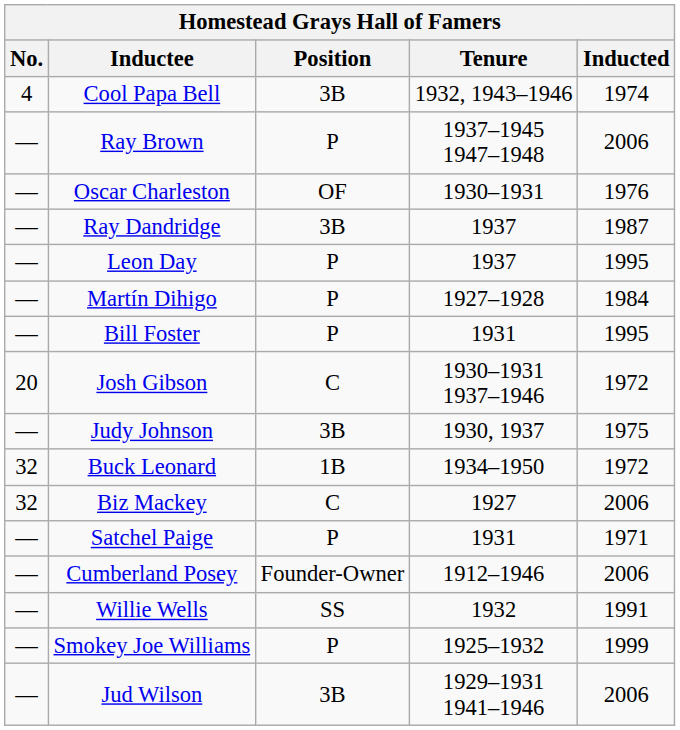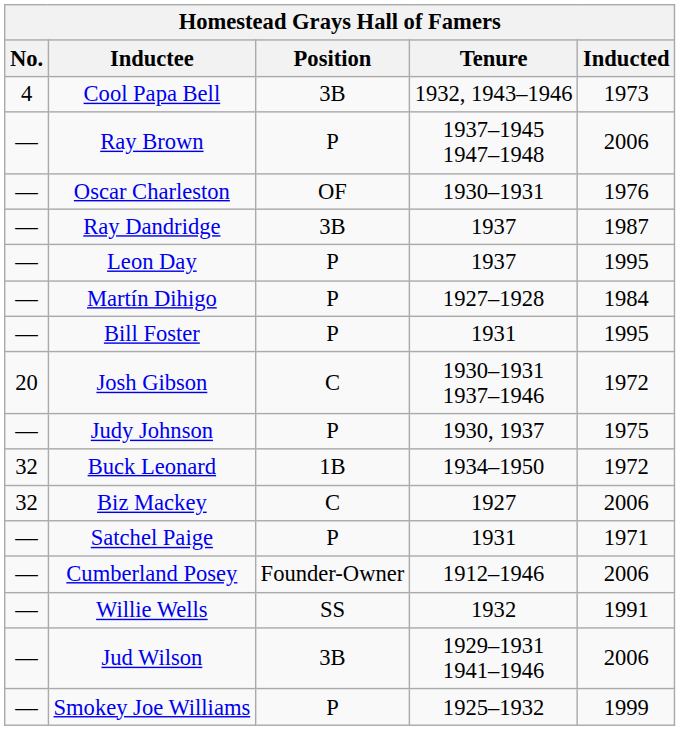Cool Papa Bell | Inducted: 1974 -> 1973
Judy Johnson | Position: 3B -> P
rows swapped: Smokey Joe Williams <-> Jud Wilson
